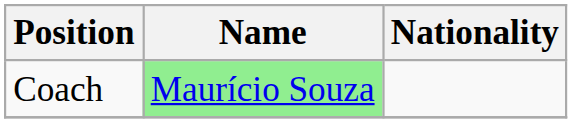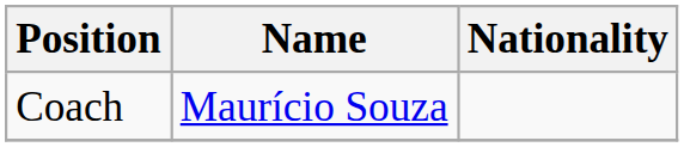Coach | Name: lightgreen background -> no background
